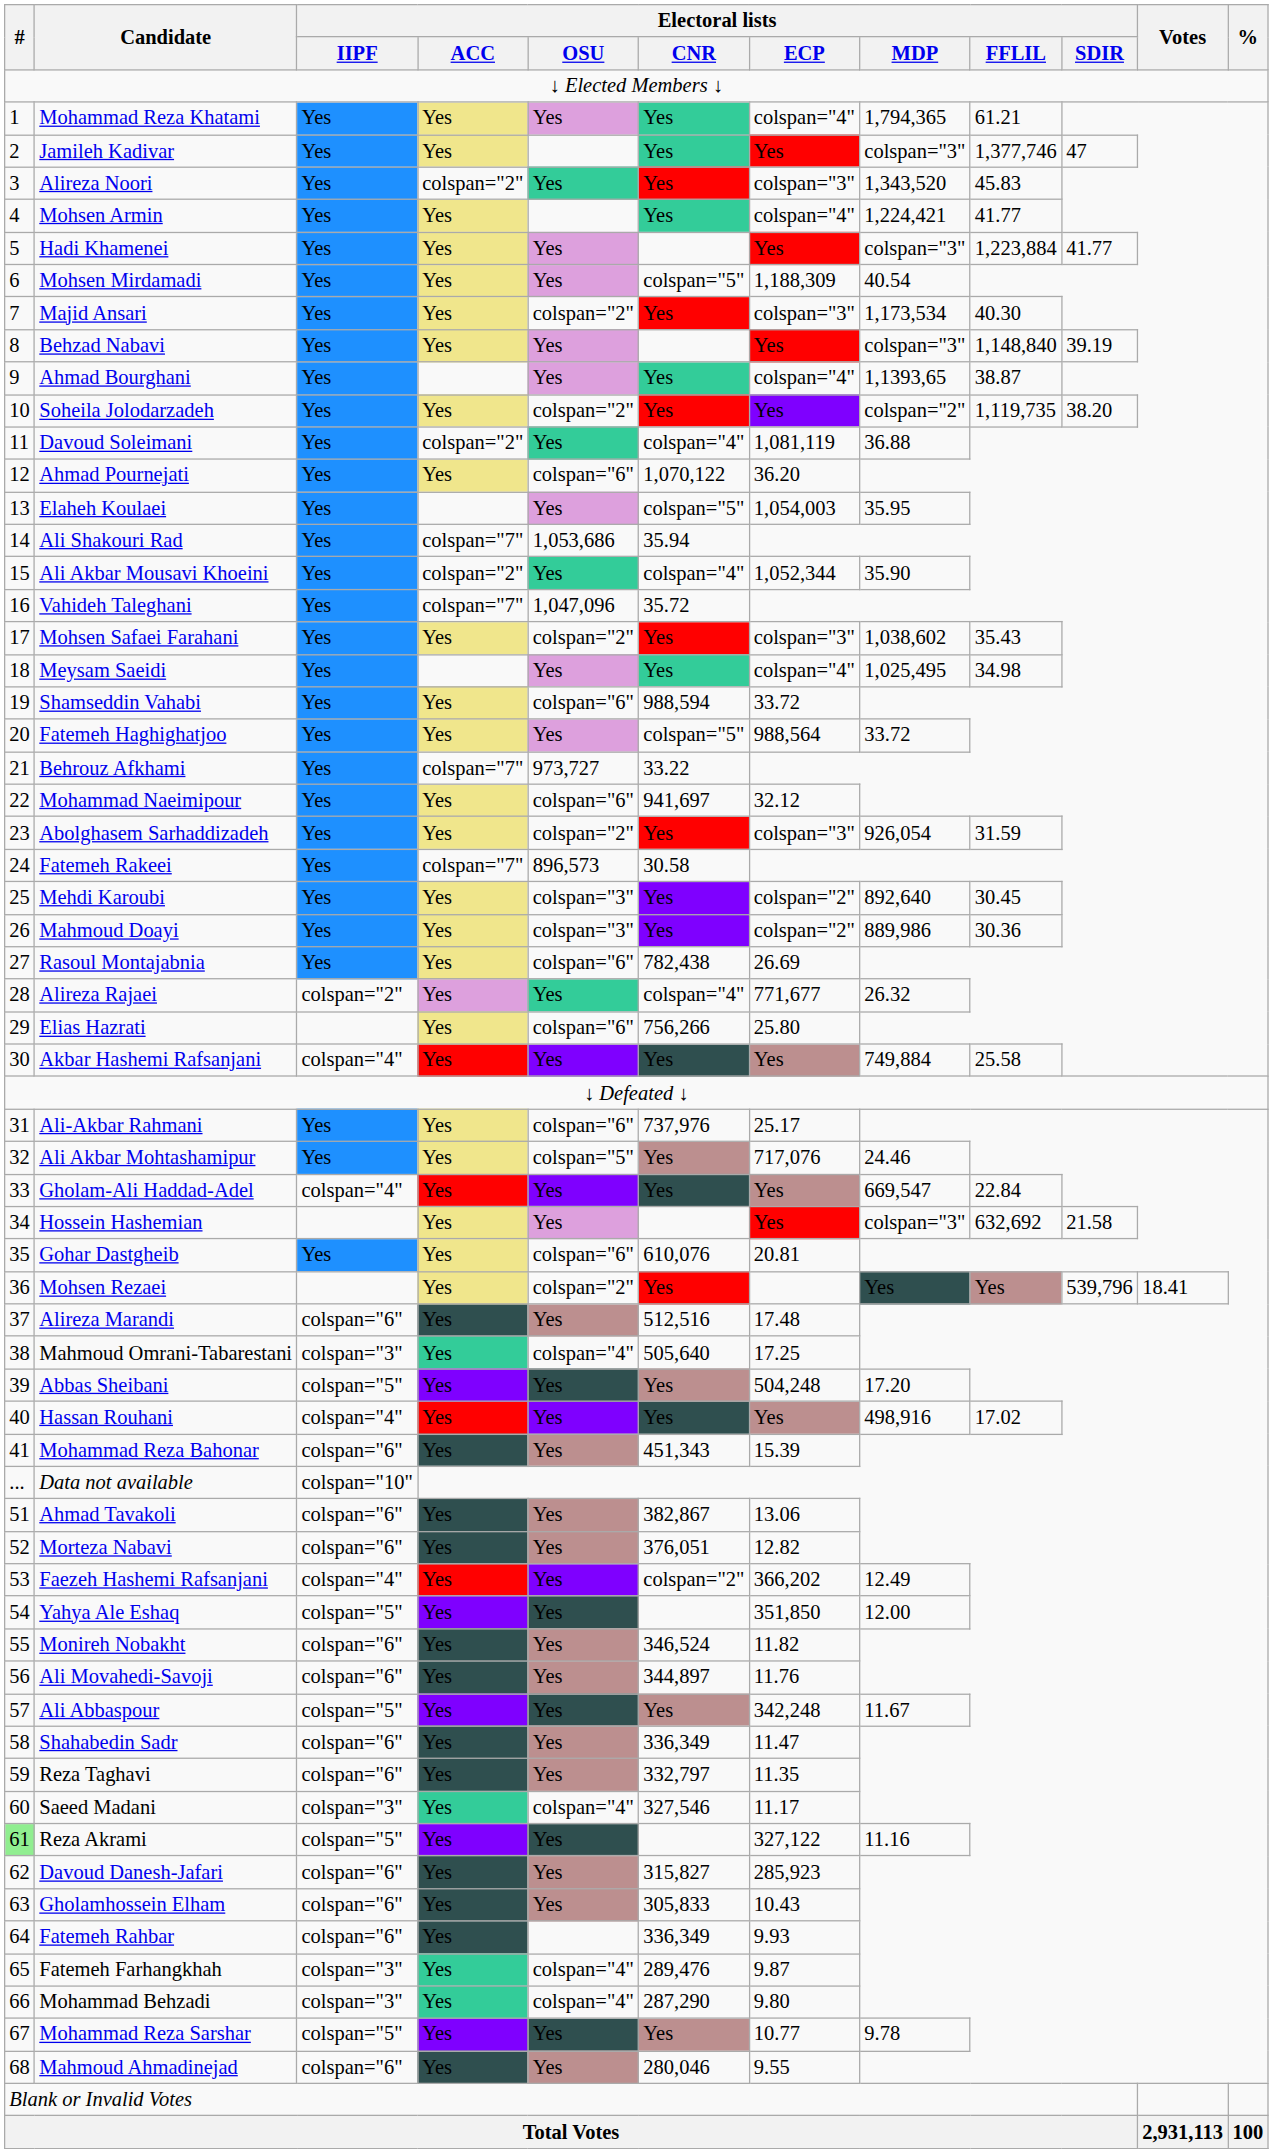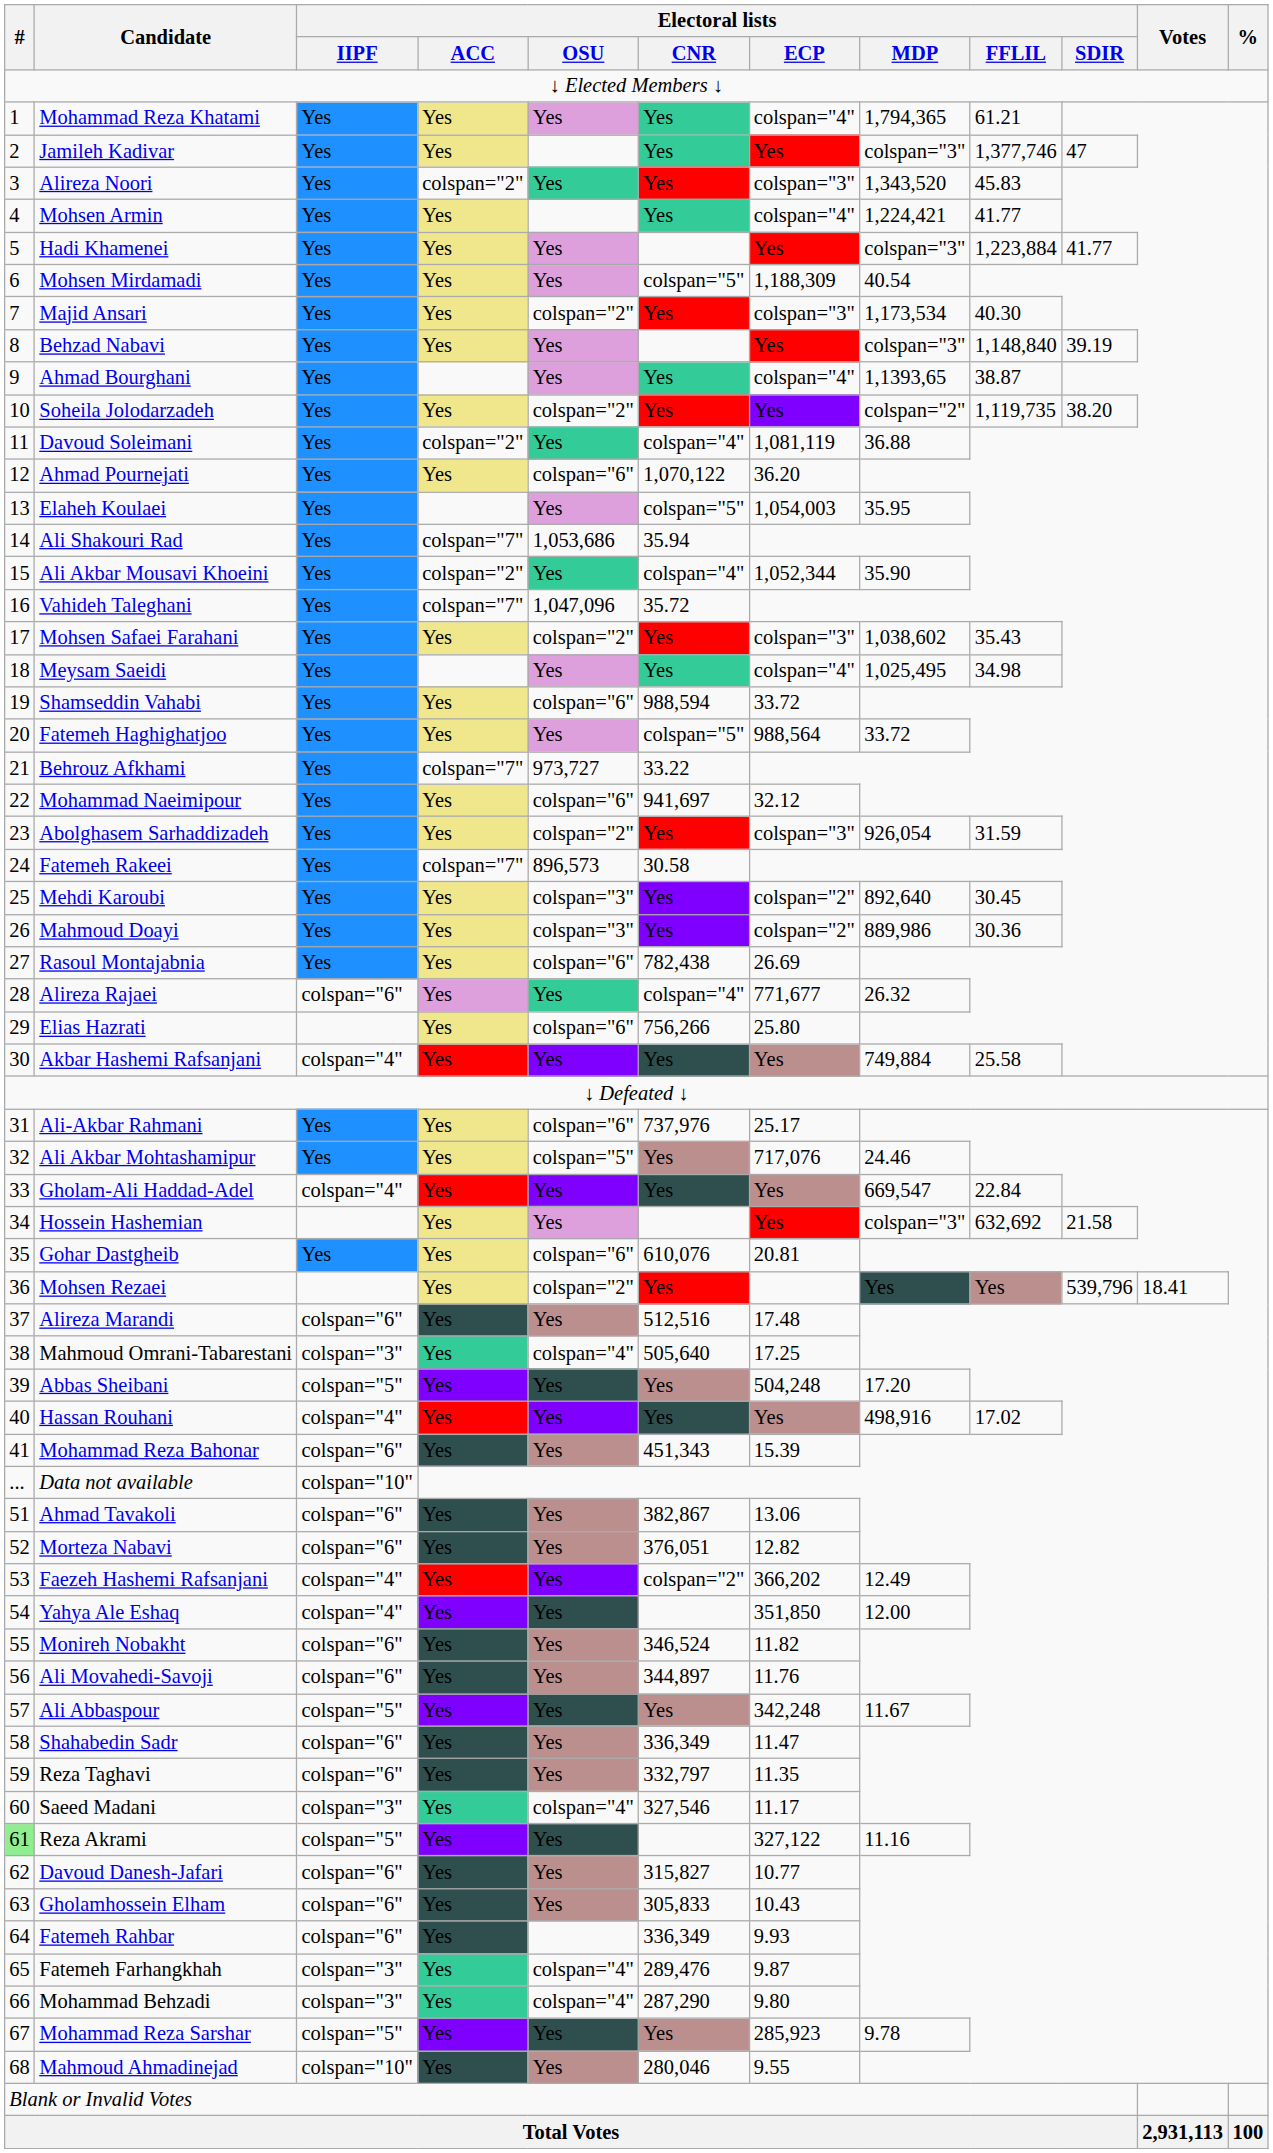Alireza Rajaei | Electoral lists / IIPF: colspan="2" -> colspan="6"
Yahya Ale Eshaq | Electoral lists / IIPF: colspan="5" -> colspan="4"
Davoud Danesh-Jafari | Electoral lists / ECP: 285,923 -> 10.77
Mohammad Reza Sarshar | Electoral lists / ECP: 10.77 -> 285,923
Mahmoud Ahmadinejad | Electoral lists / IIPF: colspan="6" -> colspan="10"
